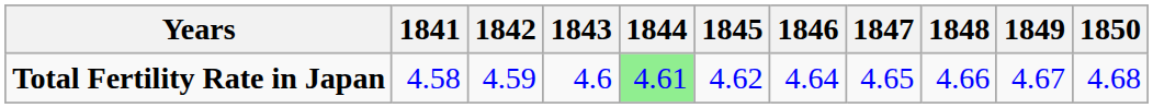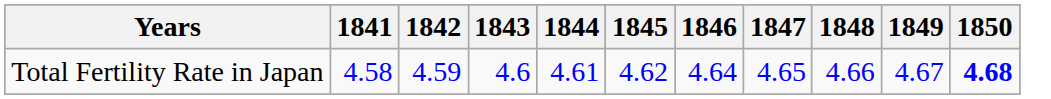row 2 | Years: bold -> normal
row 2 | 1844: lightgreen background -> no background
row 2 | 1850: normal -> bold
